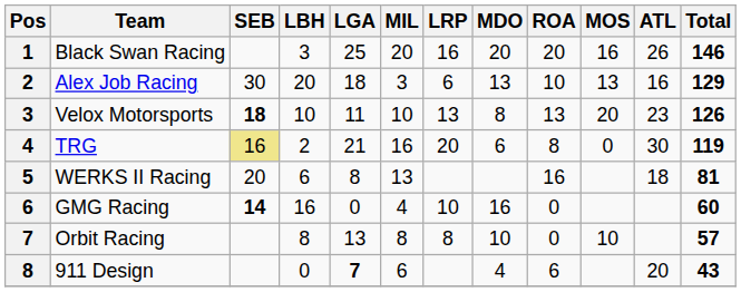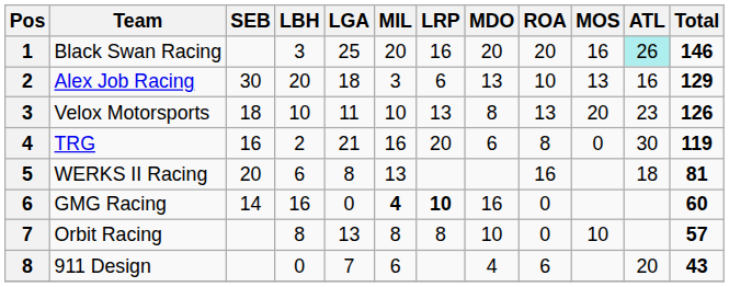Black Swan Racing | ATL: no background -> paleturquoise background
Velox Motorsports | SEB: bold -> normal
TRG | SEB: khaki background -> no background
GMG Racing | SEB: bold -> normal
GMG Racing | MIL: normal -> bold
GMG Racing | LRP: normal -> bold
911 Design | LGA: bold -> normal
